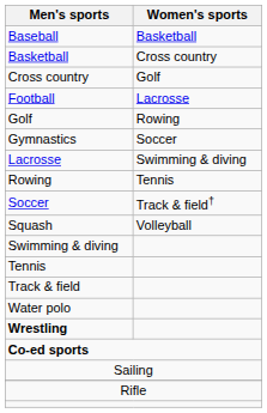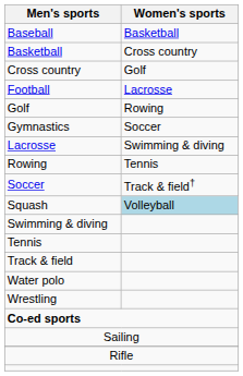row 11 | Women's sports: no background -> lightblue background
row 16 | Men's sports: bold -> normal
